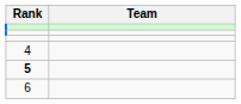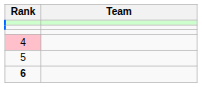row 5 | Rank: no background -> pink background
row 6 | Rank: bold -> normal
row 7 | Rank: normal -> bold
